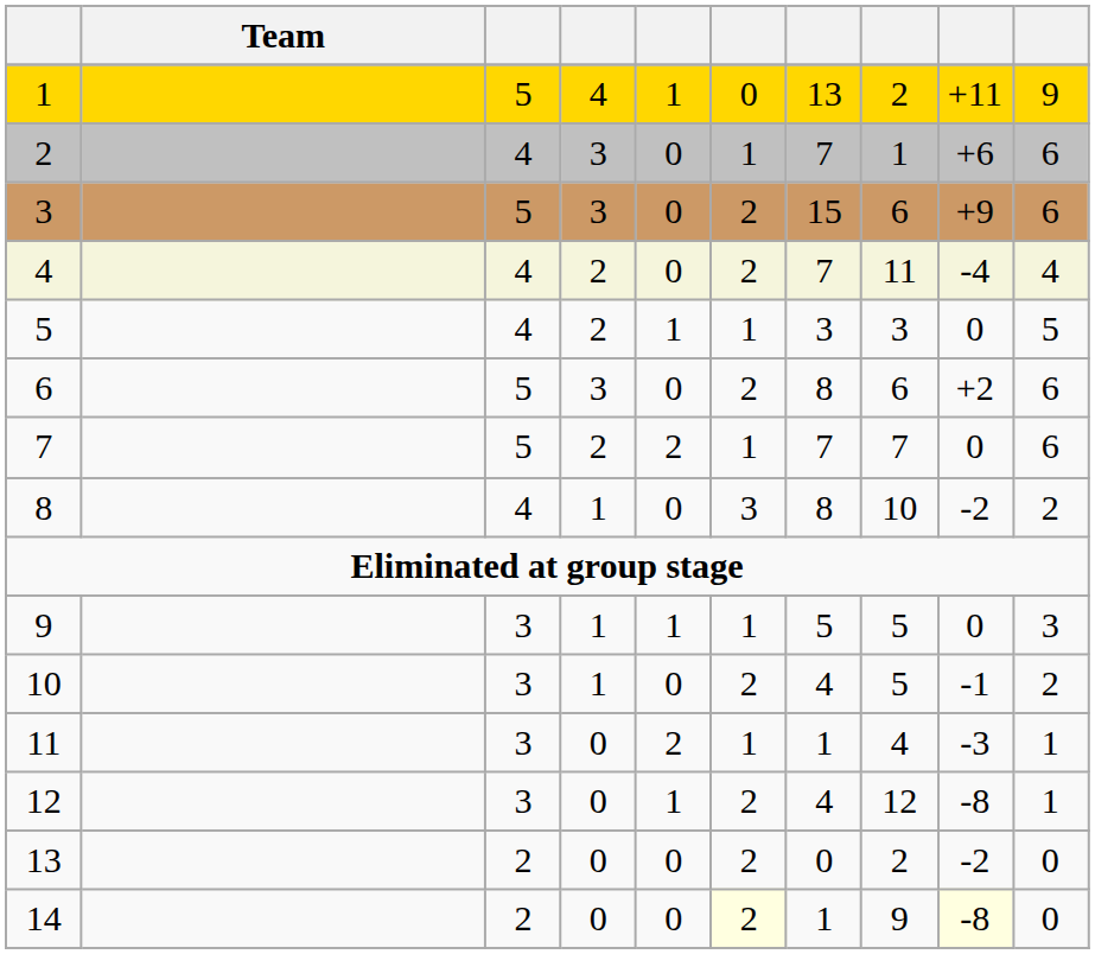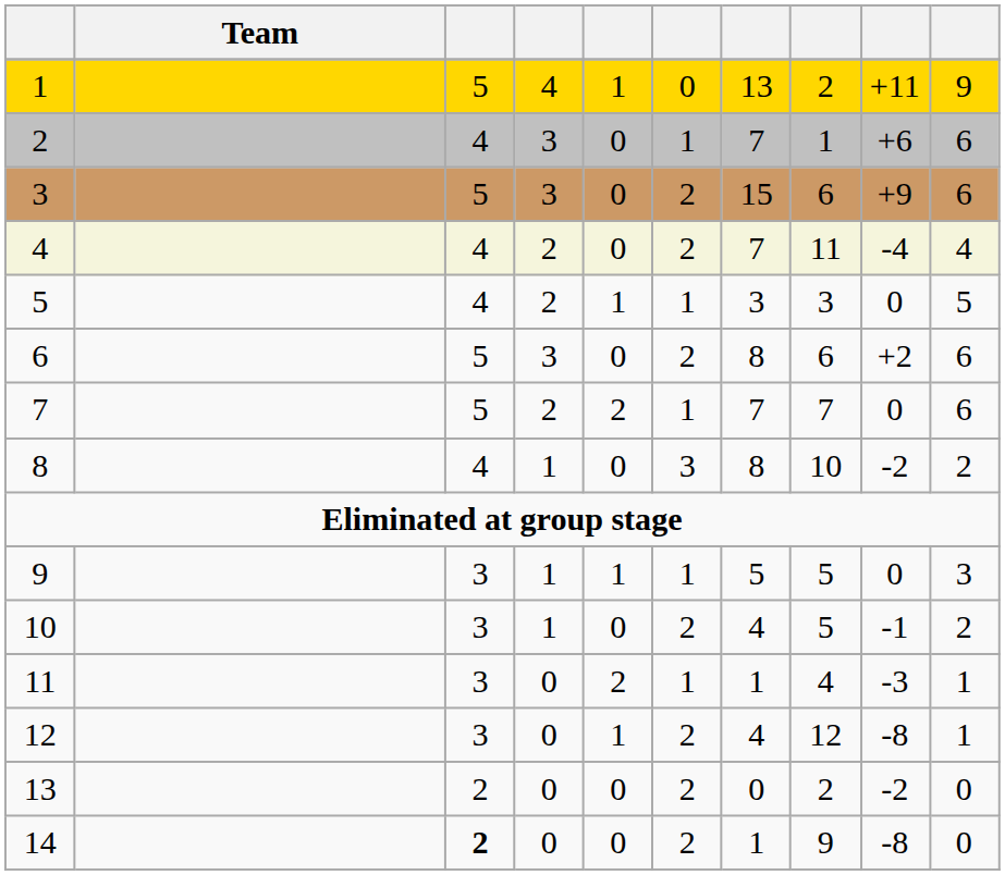14 | column 3: normal -> bold
14 | column 6: lightyellow background -> no background
14 | column 9: lightyellow background -> no background
